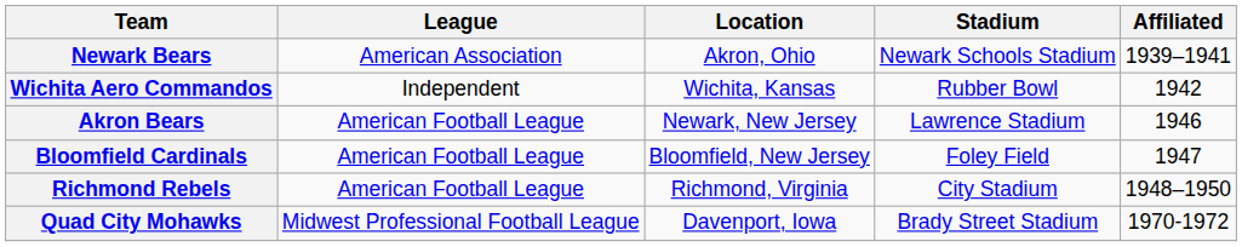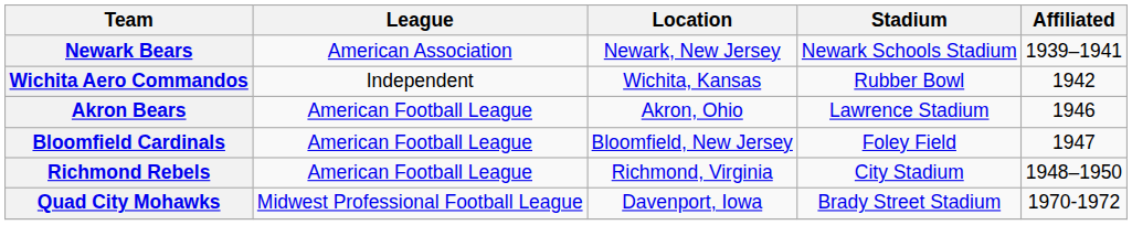Newark Bears | Location: Akron, Ohio -> Newark, New Jersey
Akron Bears | Location: Newark, New Jersey -> Akron, Ohio
